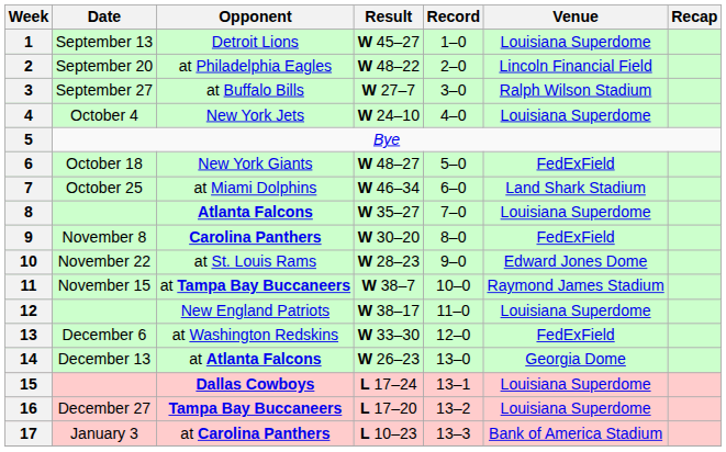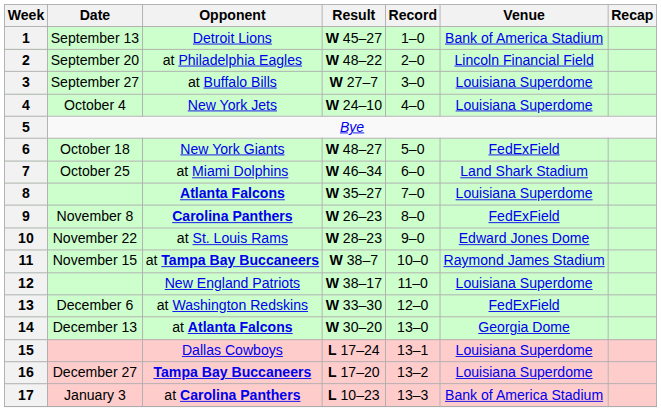1 | Venue: Louisiana Superdome -> Bank of America Stadium
3 | Venue: Ralph Wilson Stadium -> Louisiana Superdome
9 | Result: W 30–20 -> W 26–23
14 | Result: W 26–23 -> W 30–20
15 | Opponent: bold -> normal
